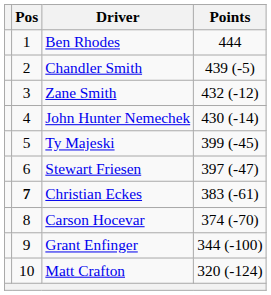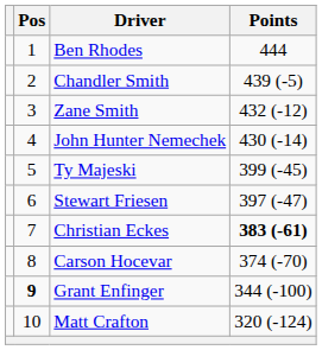Christian Eckes | Pos: bold -> normal
Christian Eckes | Points: normal -> bold
Grant Enfinger | Pos: normal -> bold
